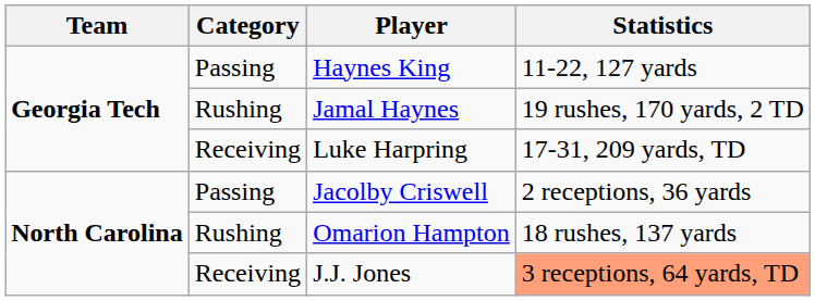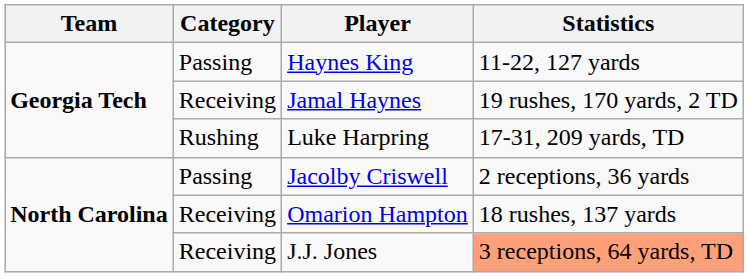Jamal Haynes | Category: Rushing -> Receiving
Luke Harpring | Category: Receiving -> Rushing
Omarion Hampton | Category: Rushing -> Receiving
